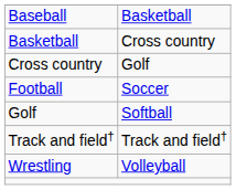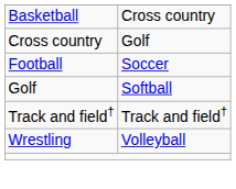- row: Baseball | Basketball
